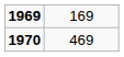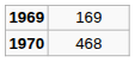1970 | column 2: 469 -> 468
